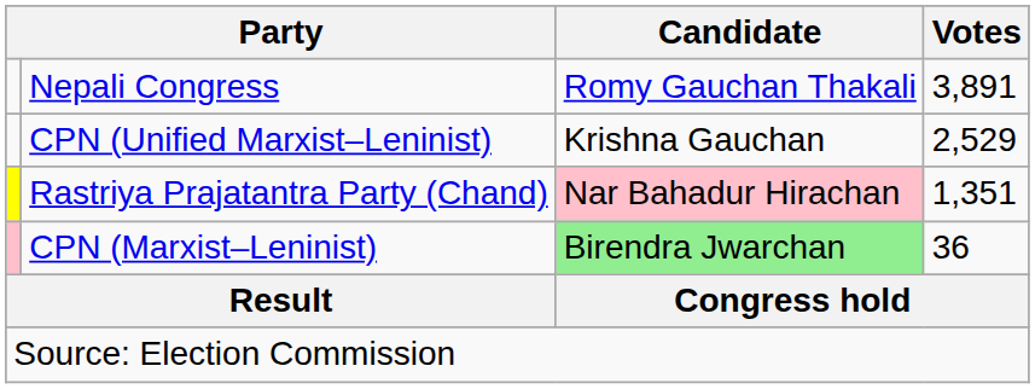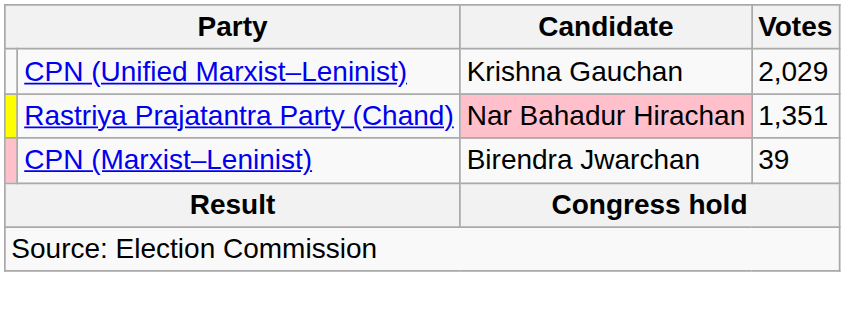- row: Nepali Congress | Romy Gauchan Thakali | 3,891
CPN (Unified Marxist–Leninist) | Votes: 2,529 -> 2,029
CPN (Marxist–Leninist) | Candidate: lightgreen background -> no background
CPN (Marxist–Leninist) | Votes: 36 -> 39
